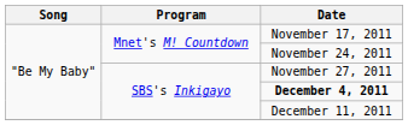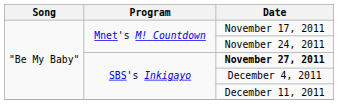November 27, 2011 | Date: normal -> bold
December 4, 2011 | Date: bold -> normal
